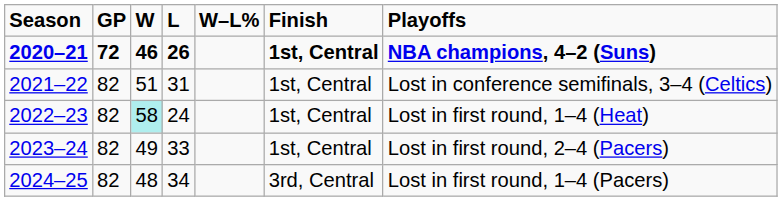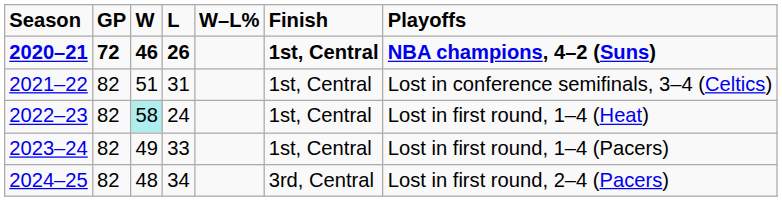2023–24 | column 7: Lost in first round, 2–4 (Pacers) -> Lost in first round, 1–4 (Pacers)
2024–25 | column 7: Lost in first round, 1–4 (Pacers) -> Lost in first round, 2–4 (Pacers)
